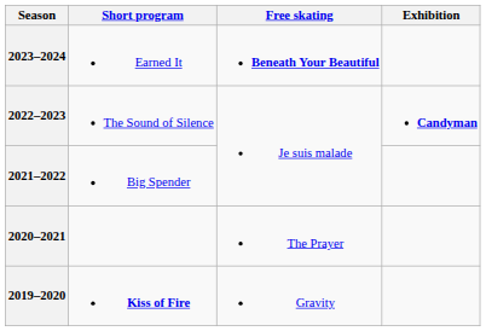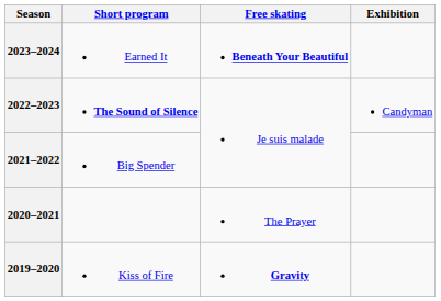2022–2023 | Short program: normal -> bold
2022–2023 | Exhibition: bold -> normal
2019–2020 | Short program: bold -> normal
2019–2020 | Free skating: normal -> bold
